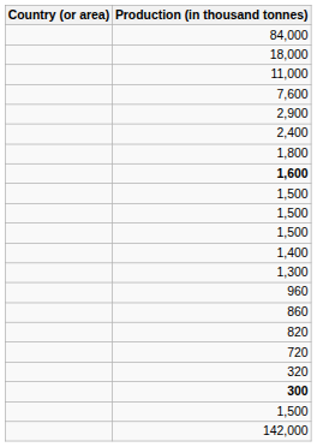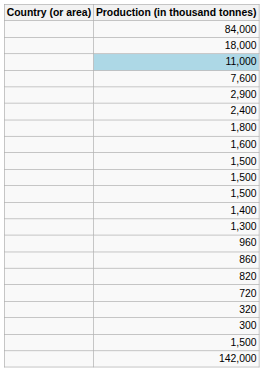row 4 | Production (in thousand tonnes): no background -> lightblue background
row 9 | Production (in thousand tonnes): bold -> normal
row 20 | Production (in thousand tonnes): bold -> normal
